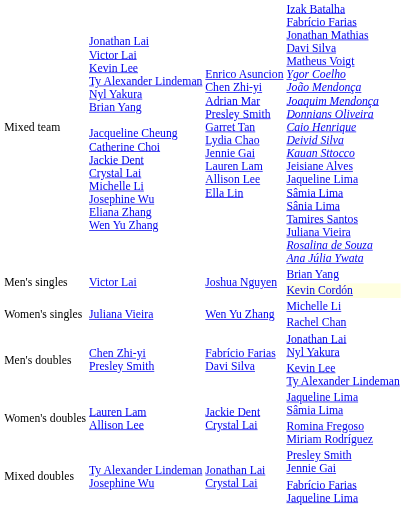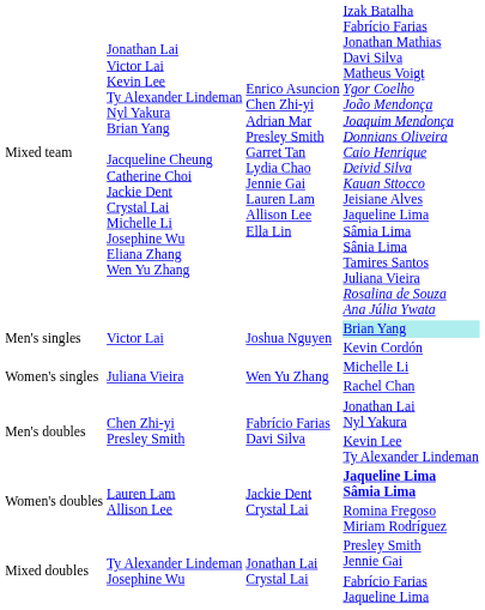Brian Yang | column 4: no background -> paleturquoise background
Kevin Cordón | column 4: lightyellow background -> no background
Jaqueline Lima Sâmia Lima | column 4: normal -> bold
